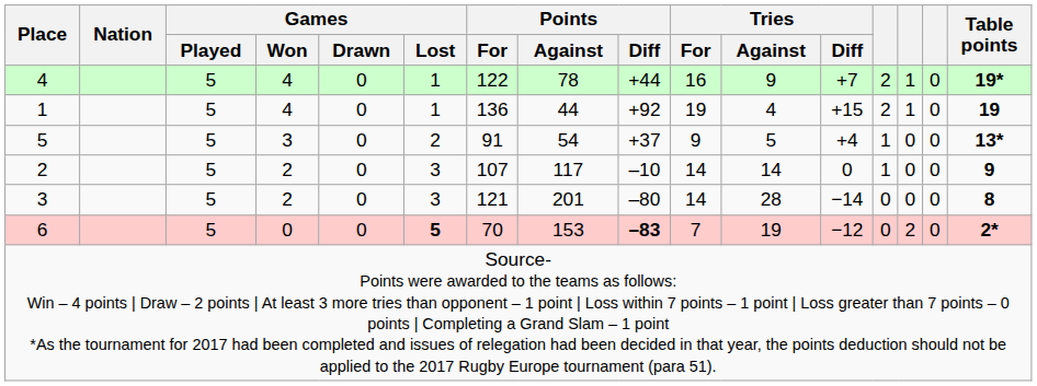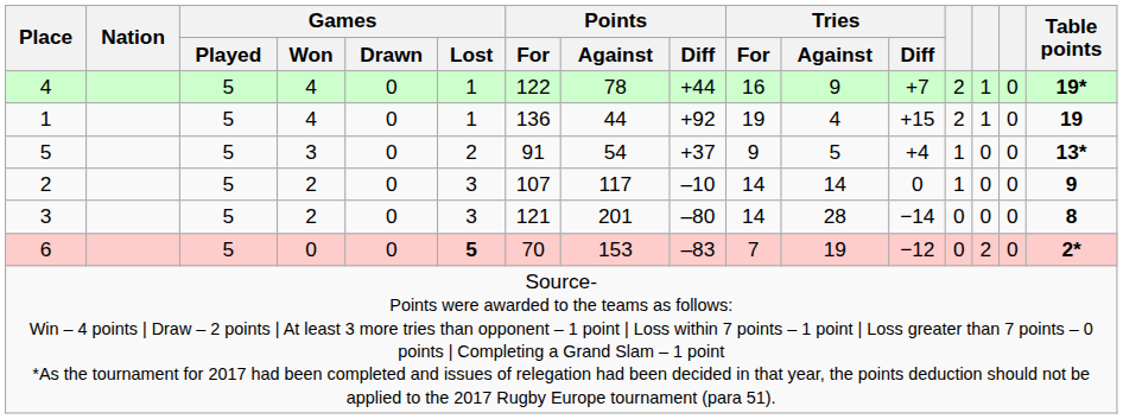6 | Points / Diff: bold -> normal
